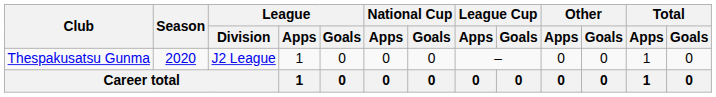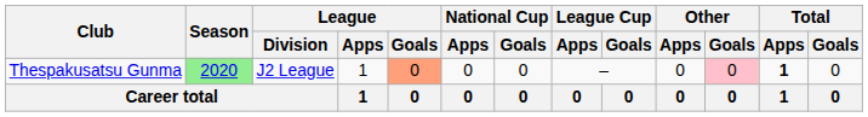Thespakusatsu Gunma | Season: no background -> lightgreen background
Thespakusatsu Gunma | League / Goals: no background -> lightsalmon background
Thespakusatsu Gunma | Other / Goals: no background -> pink background
Thespakusatsu Gunma | Total / Apps: normal -> bold
